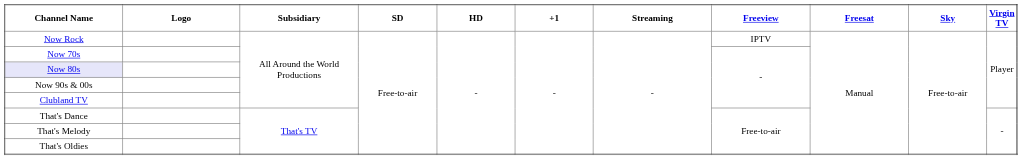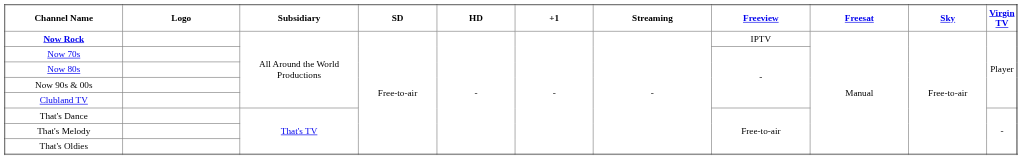Now Rock | Channel Name: normal -> bold
Now 80s | Channel Name: lavender background -> no background
